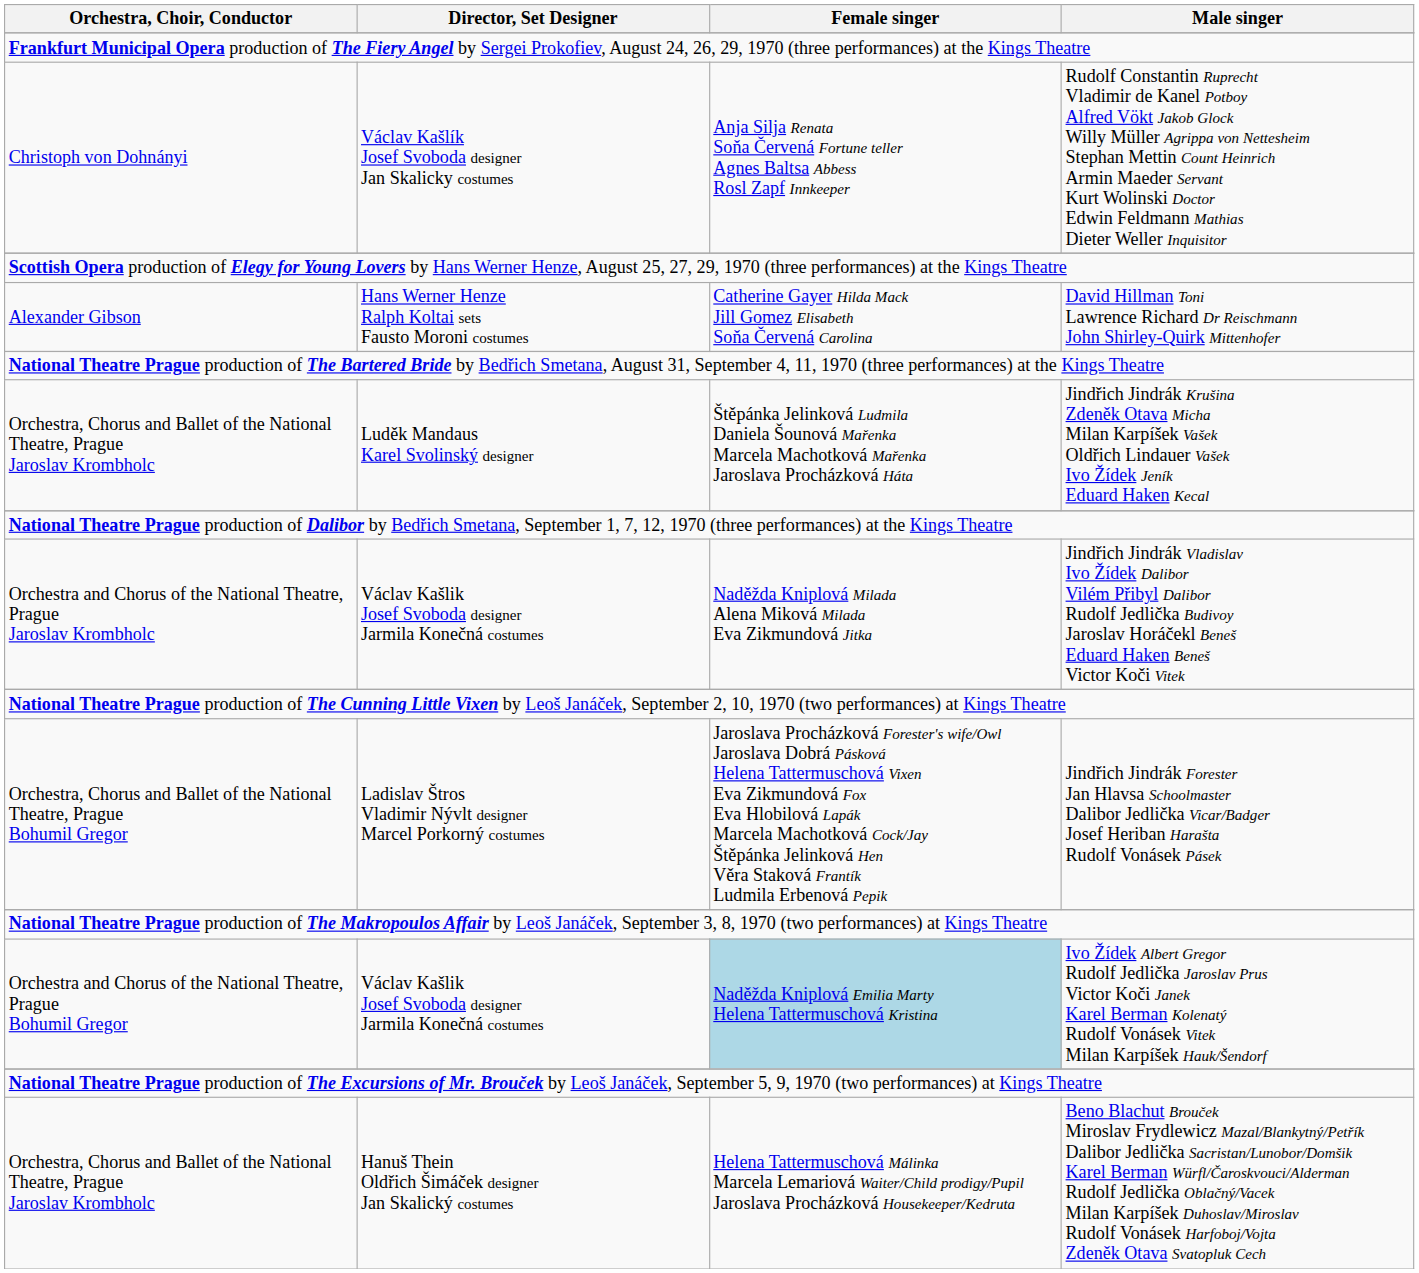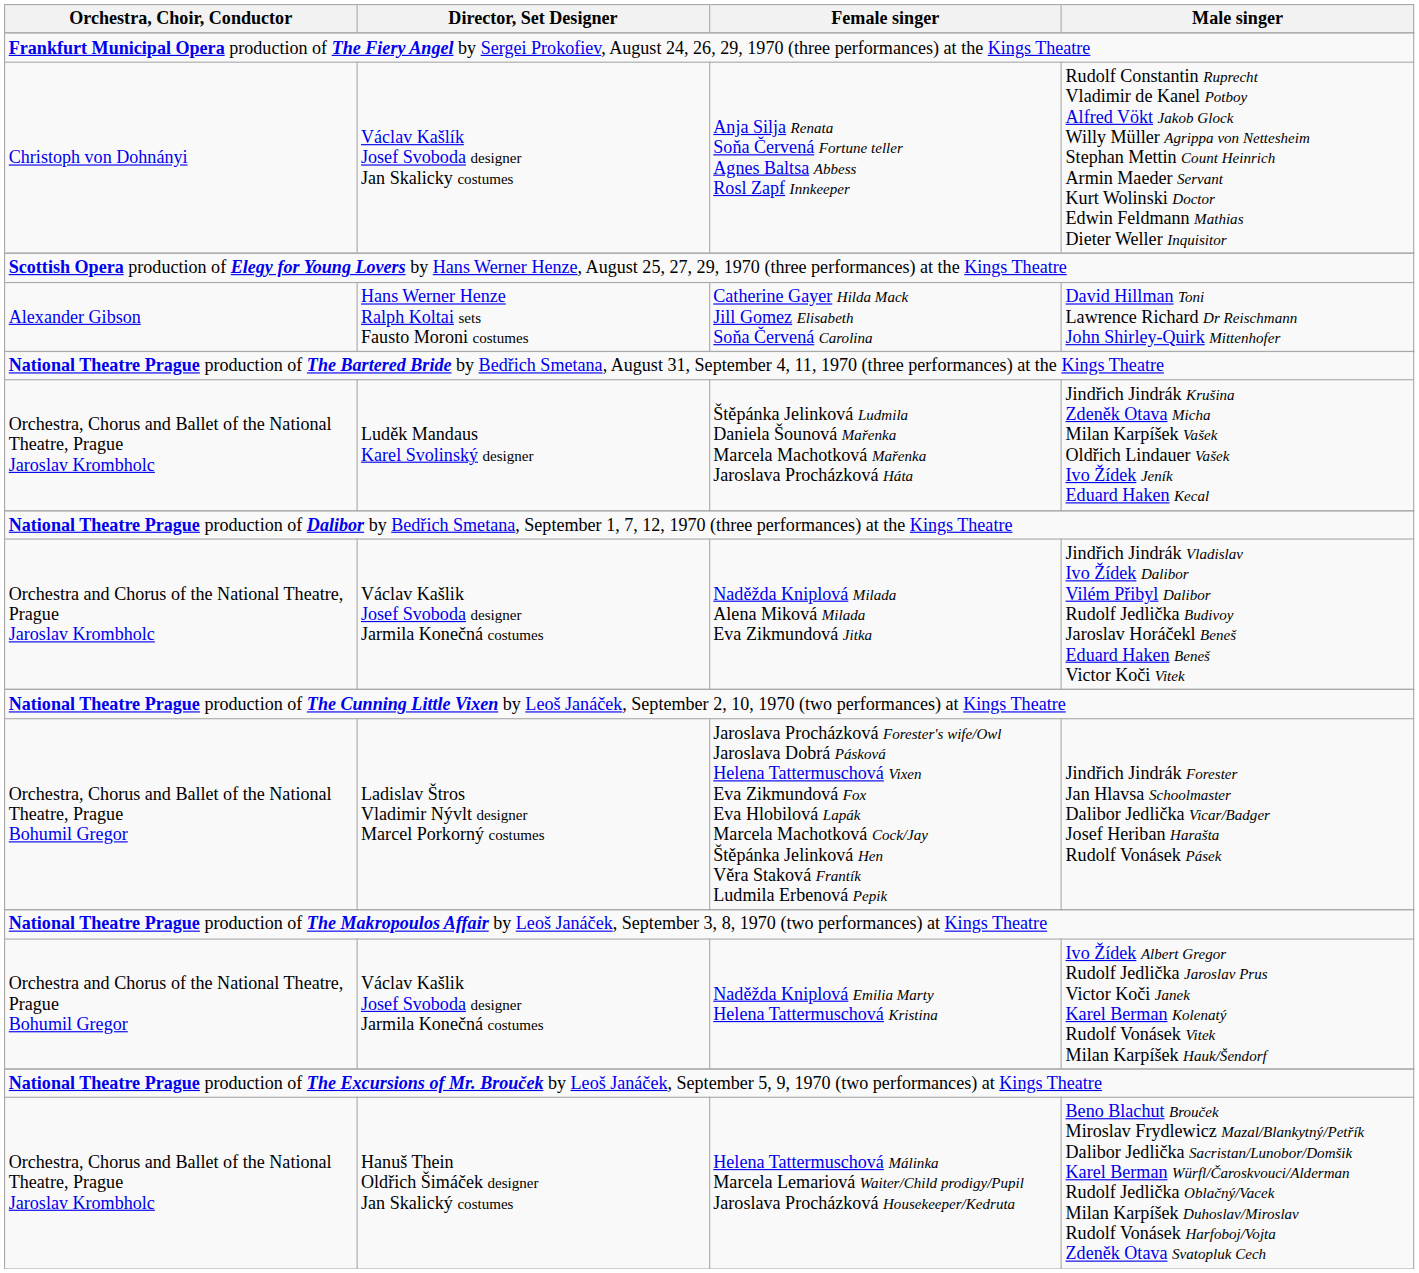Naděžda Kniplová Emilia Marty Helena Tattermuschová Kristina | Female singer: lightblue background -> no background
